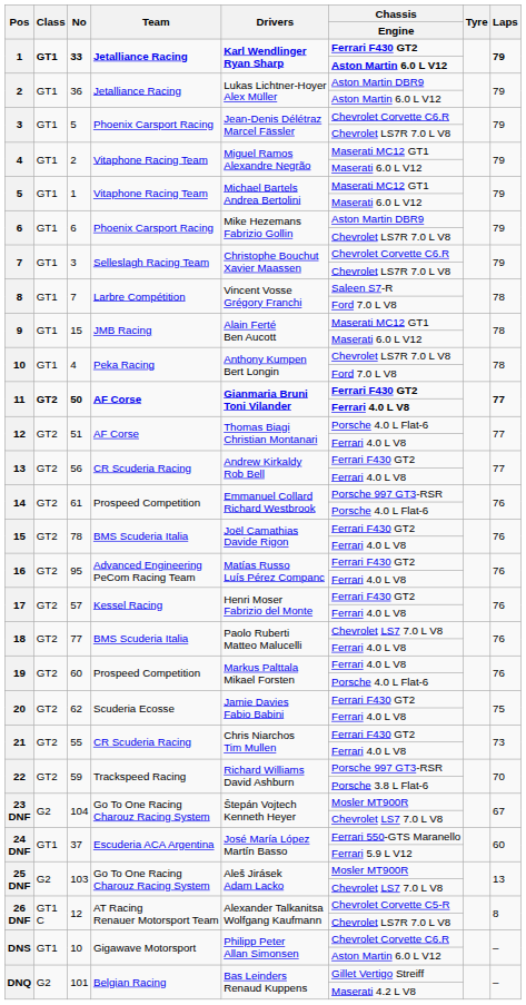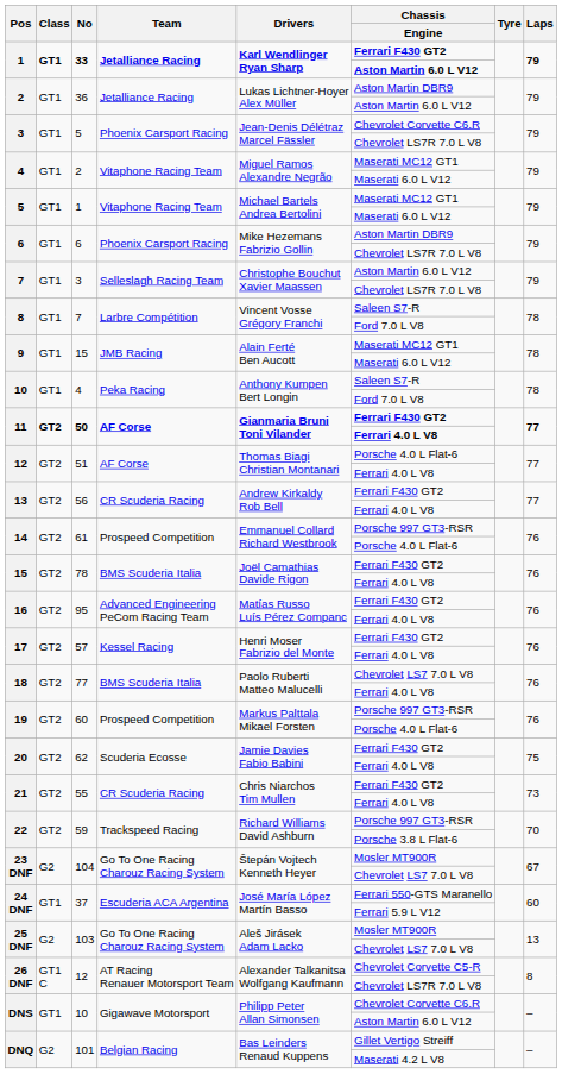row 15 | Chassis / Engine: Chevrolet Corvette C6.R -> Aston Martin 6.0 L V12
row 21 | Chassis / Engine: Chevrolet LS7R 7.0 L V8 -> Saleen S7-R
row 39 | Chassis / Engine: Ferrari 4.0 L V8 -> Porsche 997 GT3-RSR
